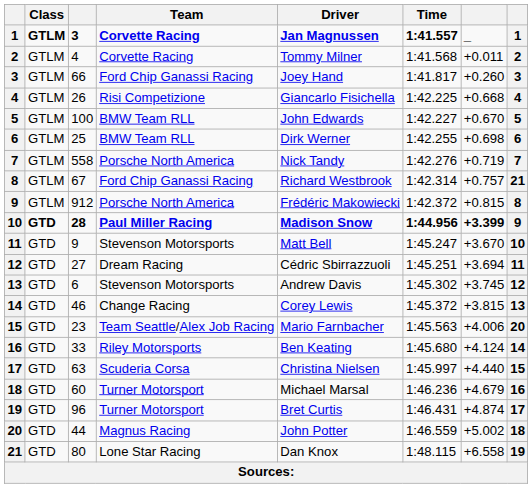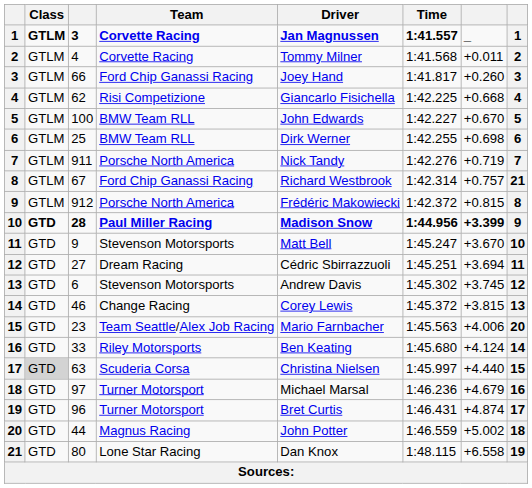row 5 | column 3: 26 -> 62
row 8 | column 3: 558 -> 911
row 18 | Class: no background -> lightgrey background
row 19 | column 3: 60 -> 97
